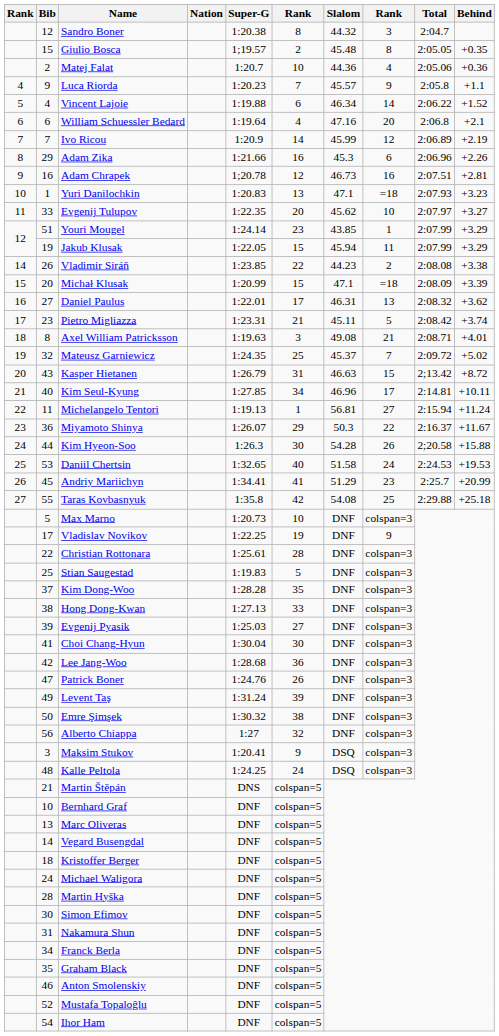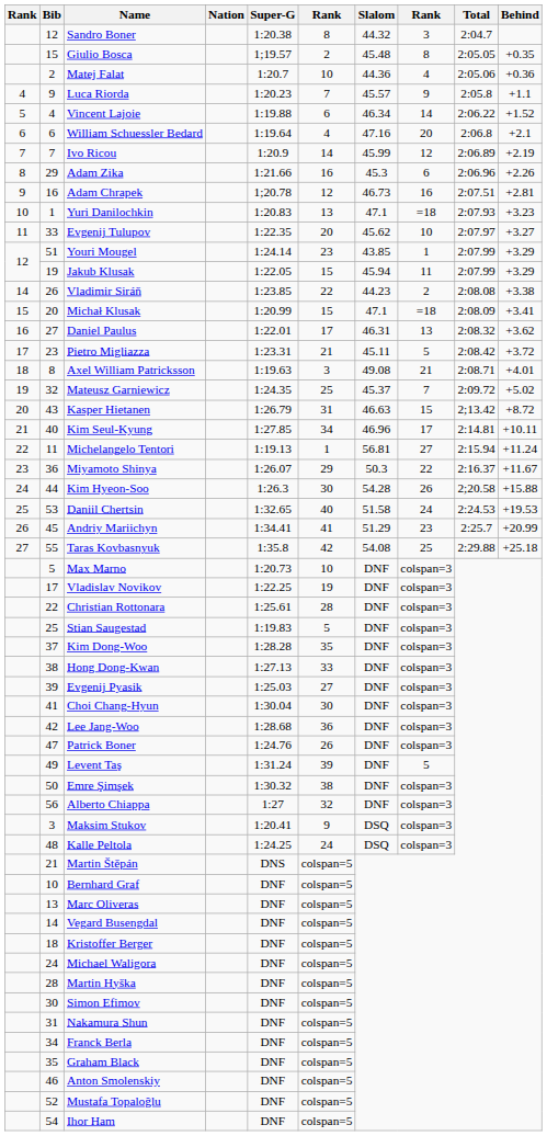Michał Klusak | Behind: +3.39 -> +3.41
Pietro Migliazza | Behind: +3.74 -> +3.72
Vladislav Novikov | column 8: 9 -> colspan=3
Levent Taş | column 8: colspan=3 -> 5
